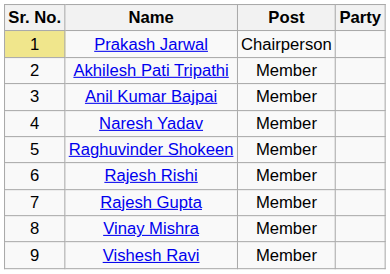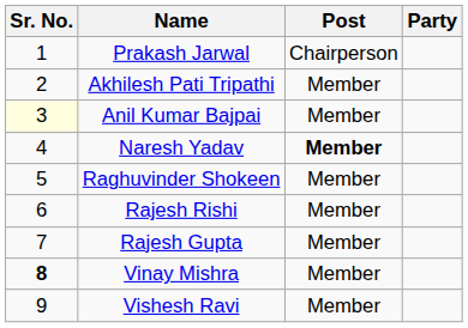Prakash Jarwal | Sr. No.: khaki background -> no background
Anil Kumar Bajpai | Sr. No.: no background -> lightyellow background
Naresh Yadav | Post: normal -> bold
Vinay Mishra | Sr. No.: normal -> bold
